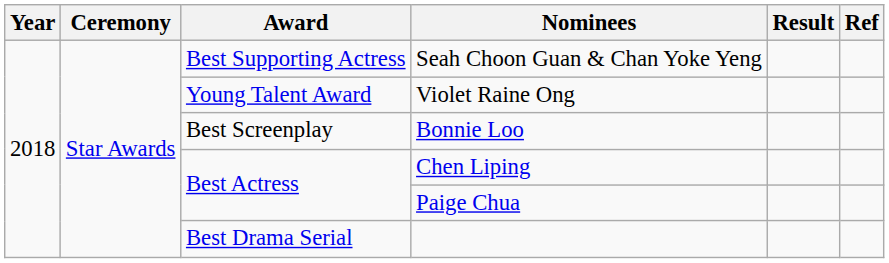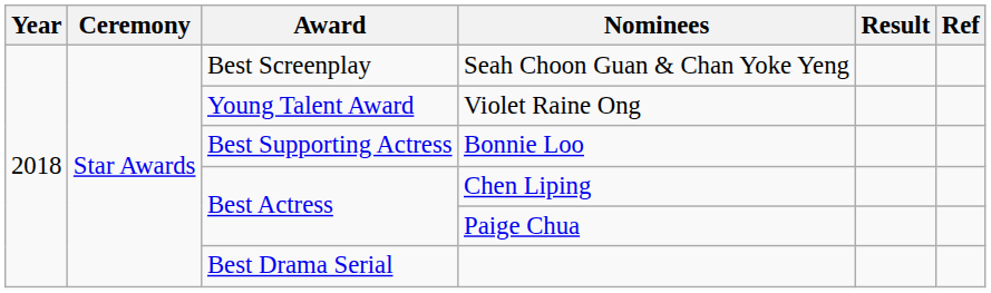Seah Choon Guan & Chan Yoke Yeng | Award: Best Supporting Actress -> Best Screenplay
Bonnie Loo | Award: Best Screenplay -> Best Supporting Actress
